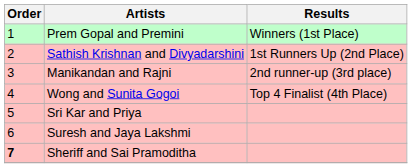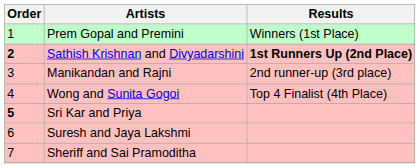Sathish Krishnan and Divyadarshini | Order: normal -> bold
Sathish Krishnan and Divyadarshini | Results: normal -> bold
Sri Kar and Priya | Order: normal -> bold
Sheriff and Sai Pramoditha | Order: bold -> normal
